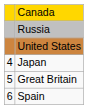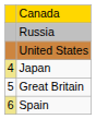Japan | column 1: no background -> khaki background
Spain | column 1: no background -> khaki background
